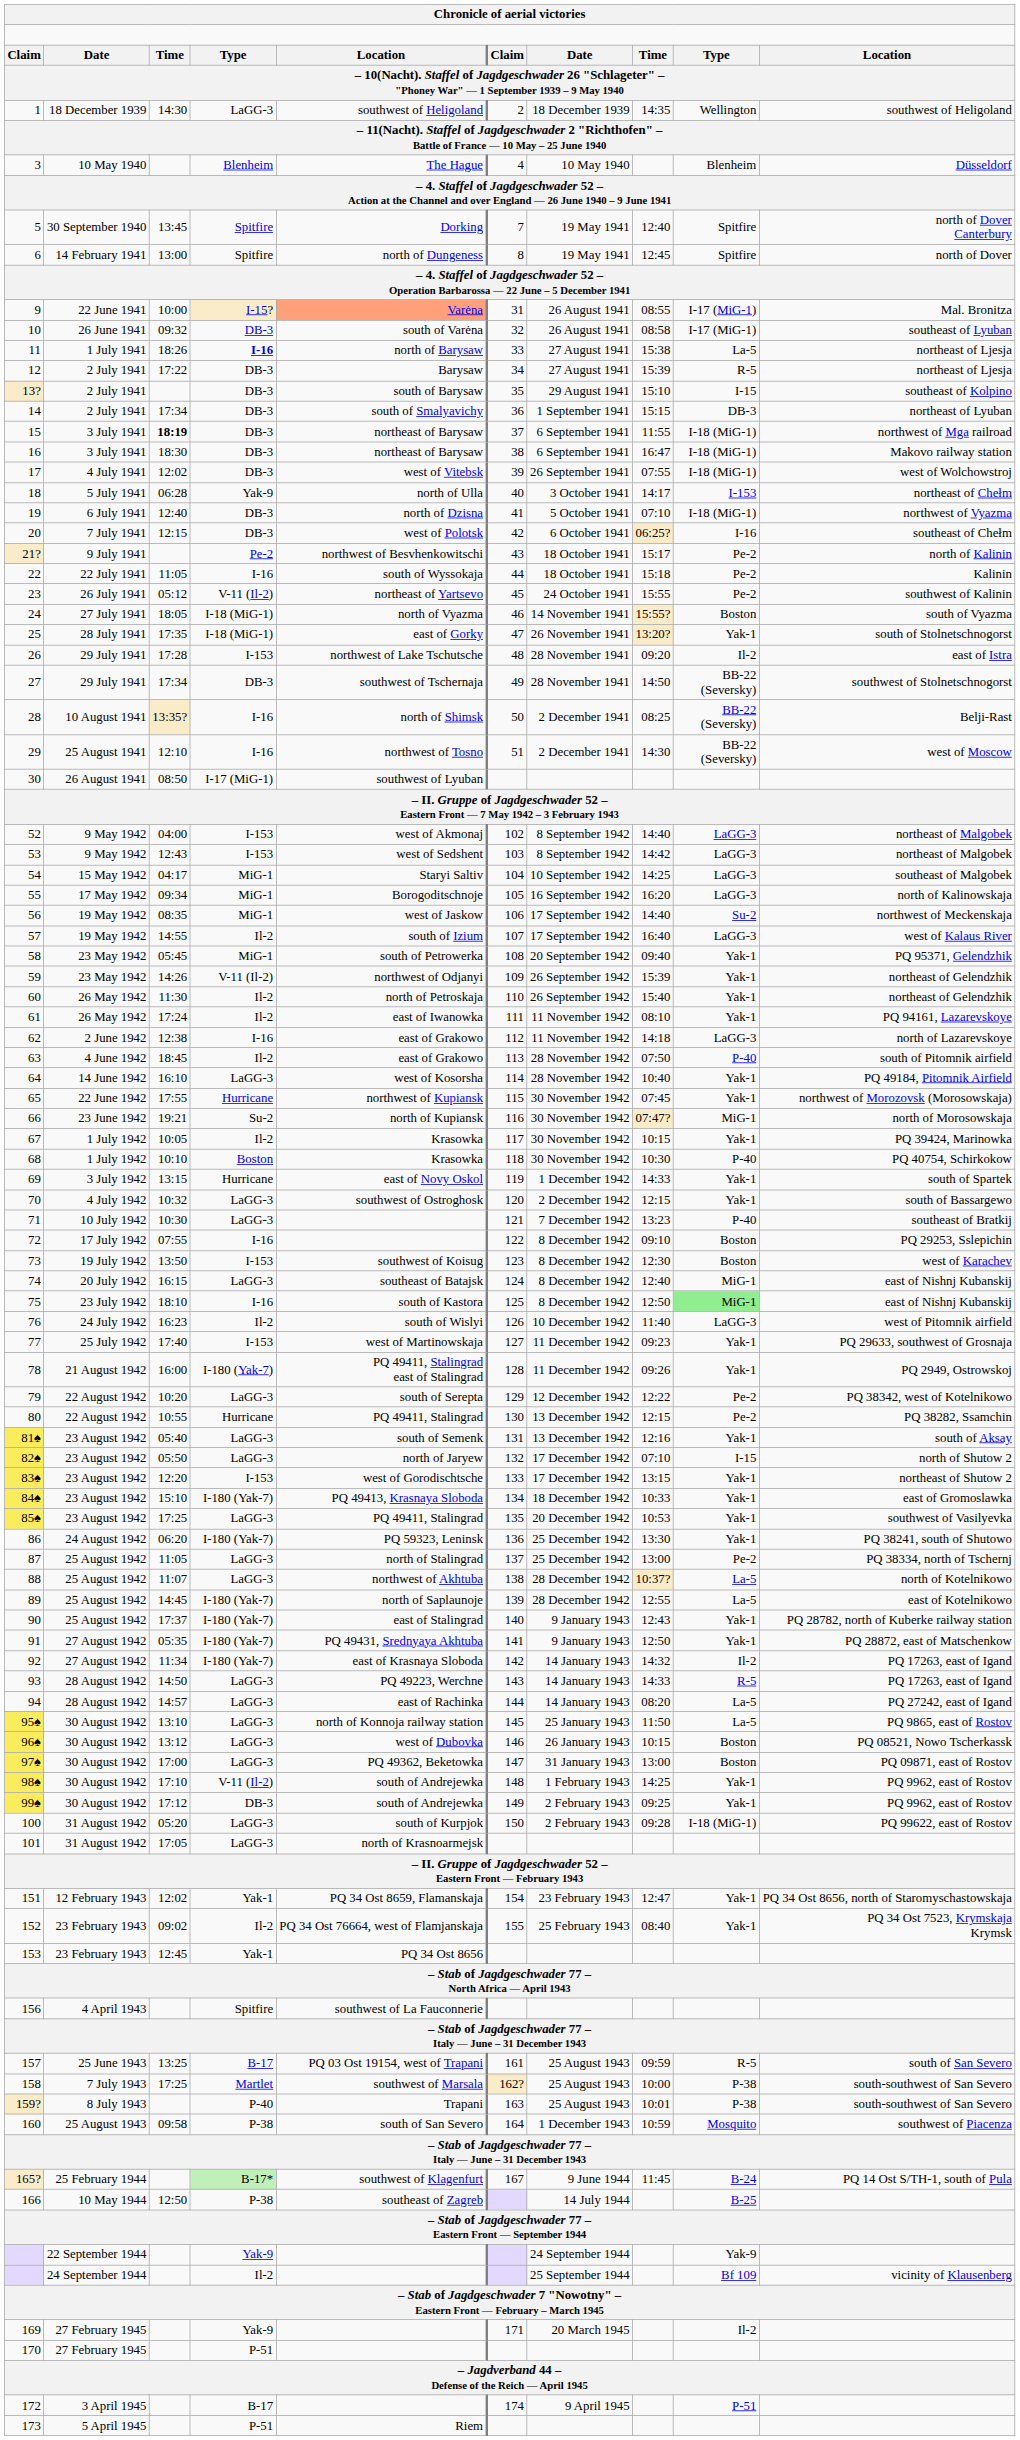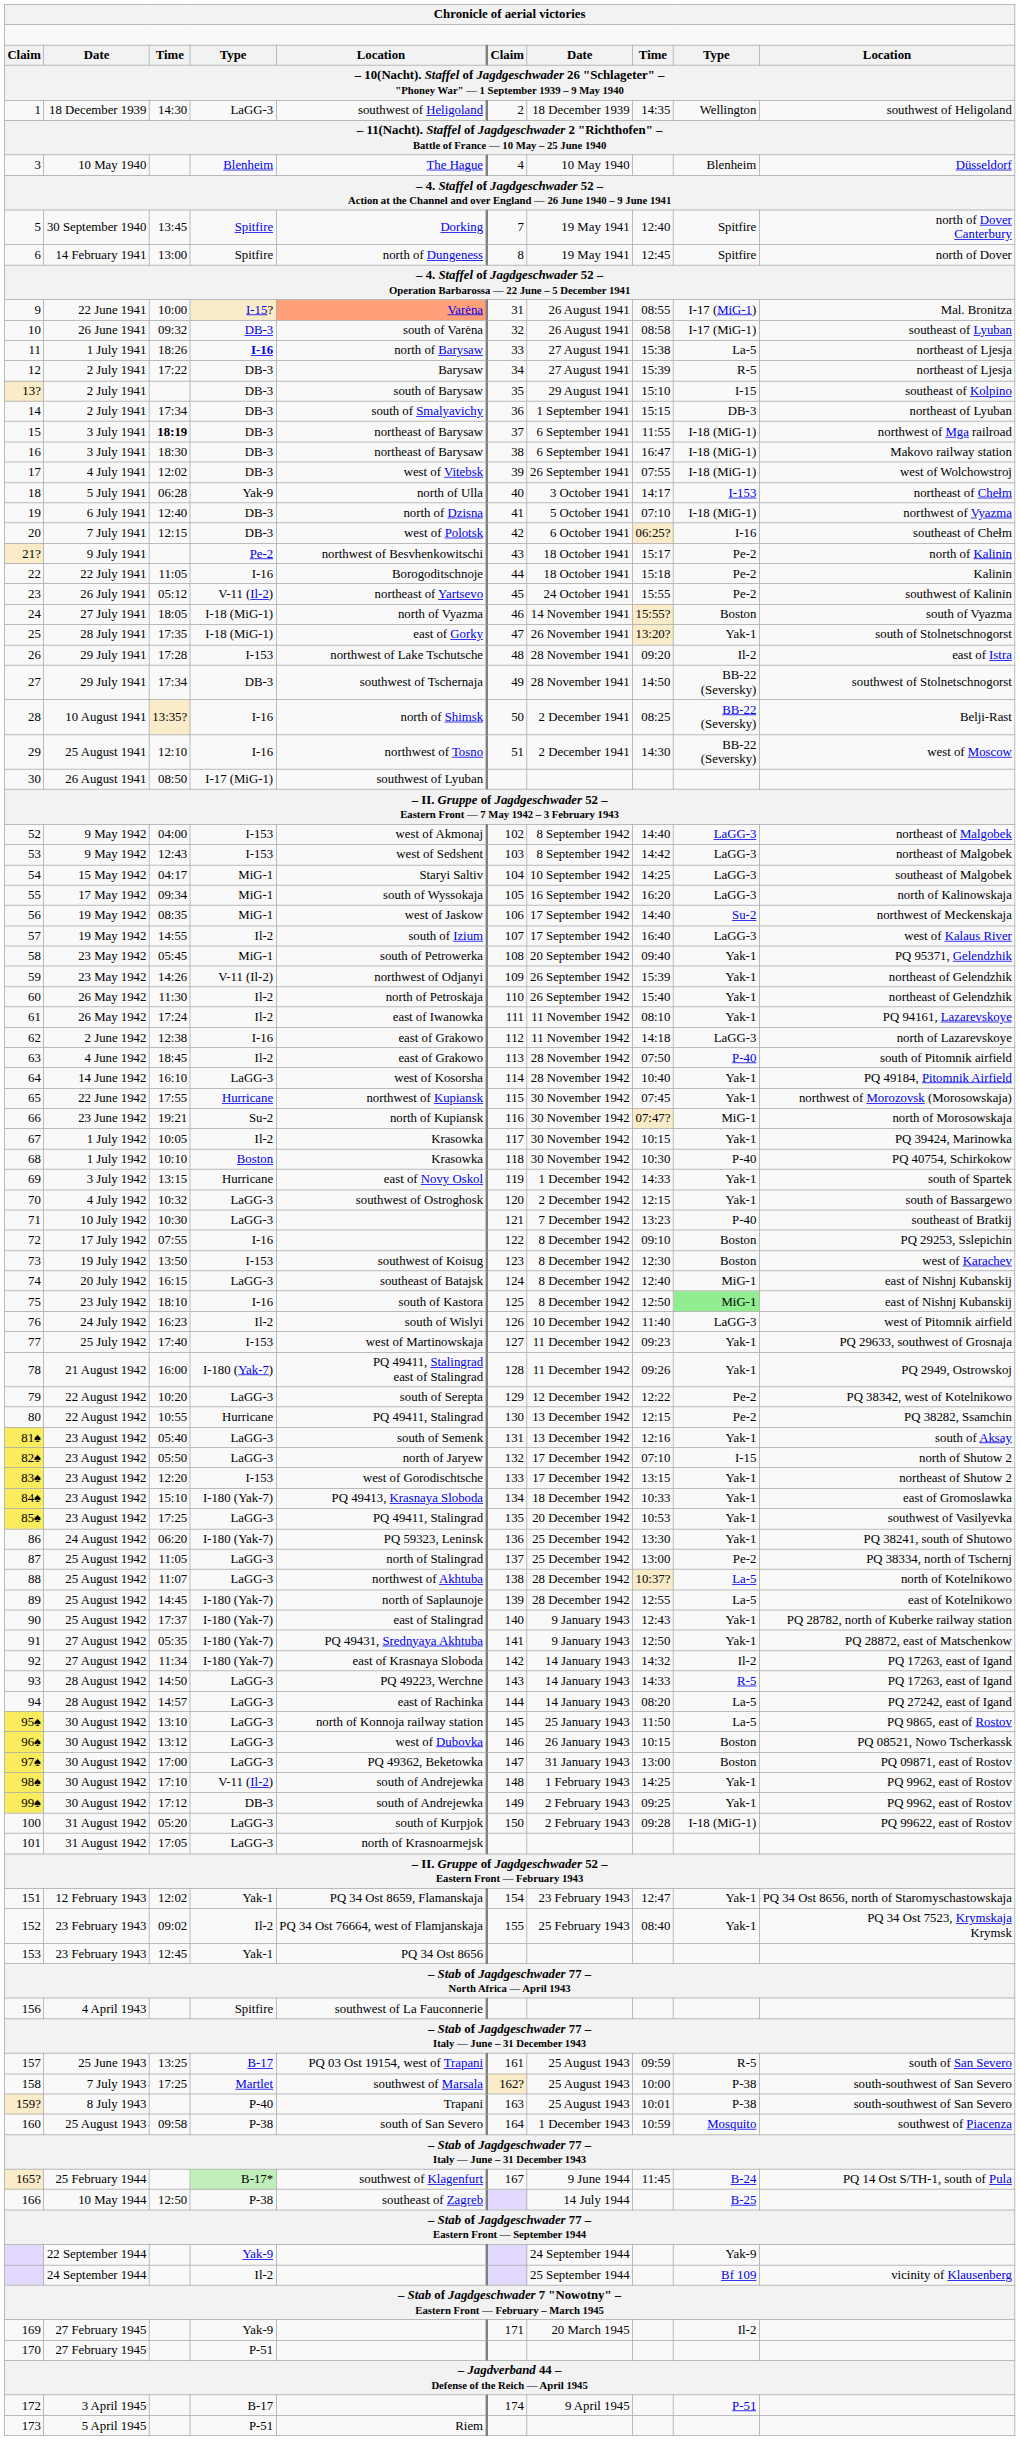22 | column 5: south of Wyssokaja -> Borogoditschnoje
55 | column 5: Borogoditschnoje -> south of Wyssokaja
